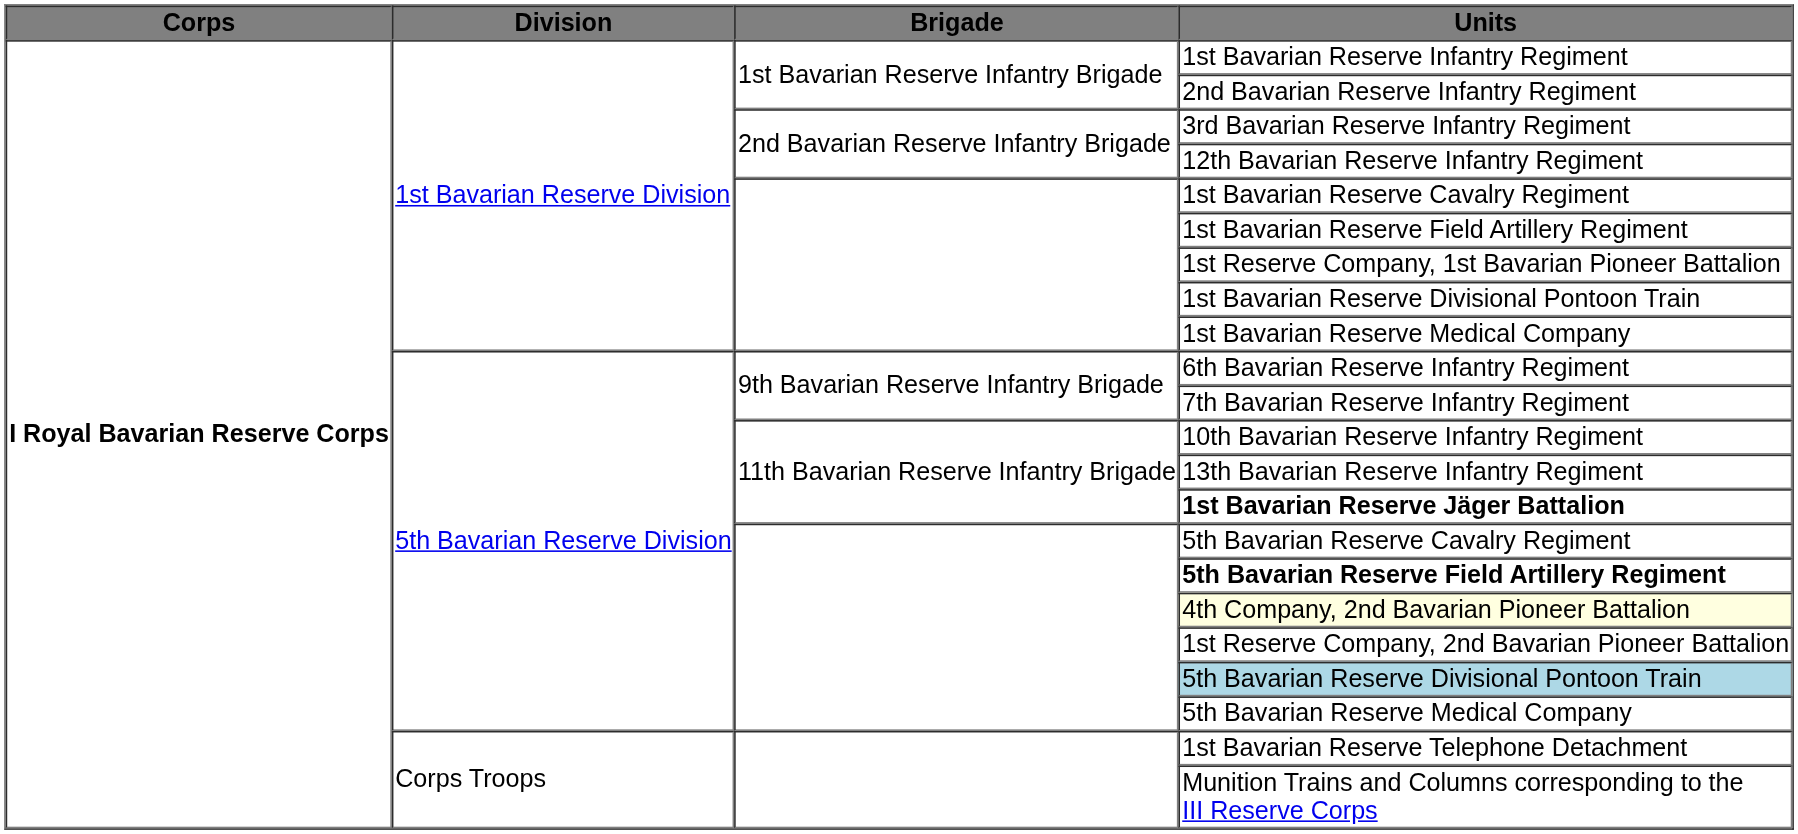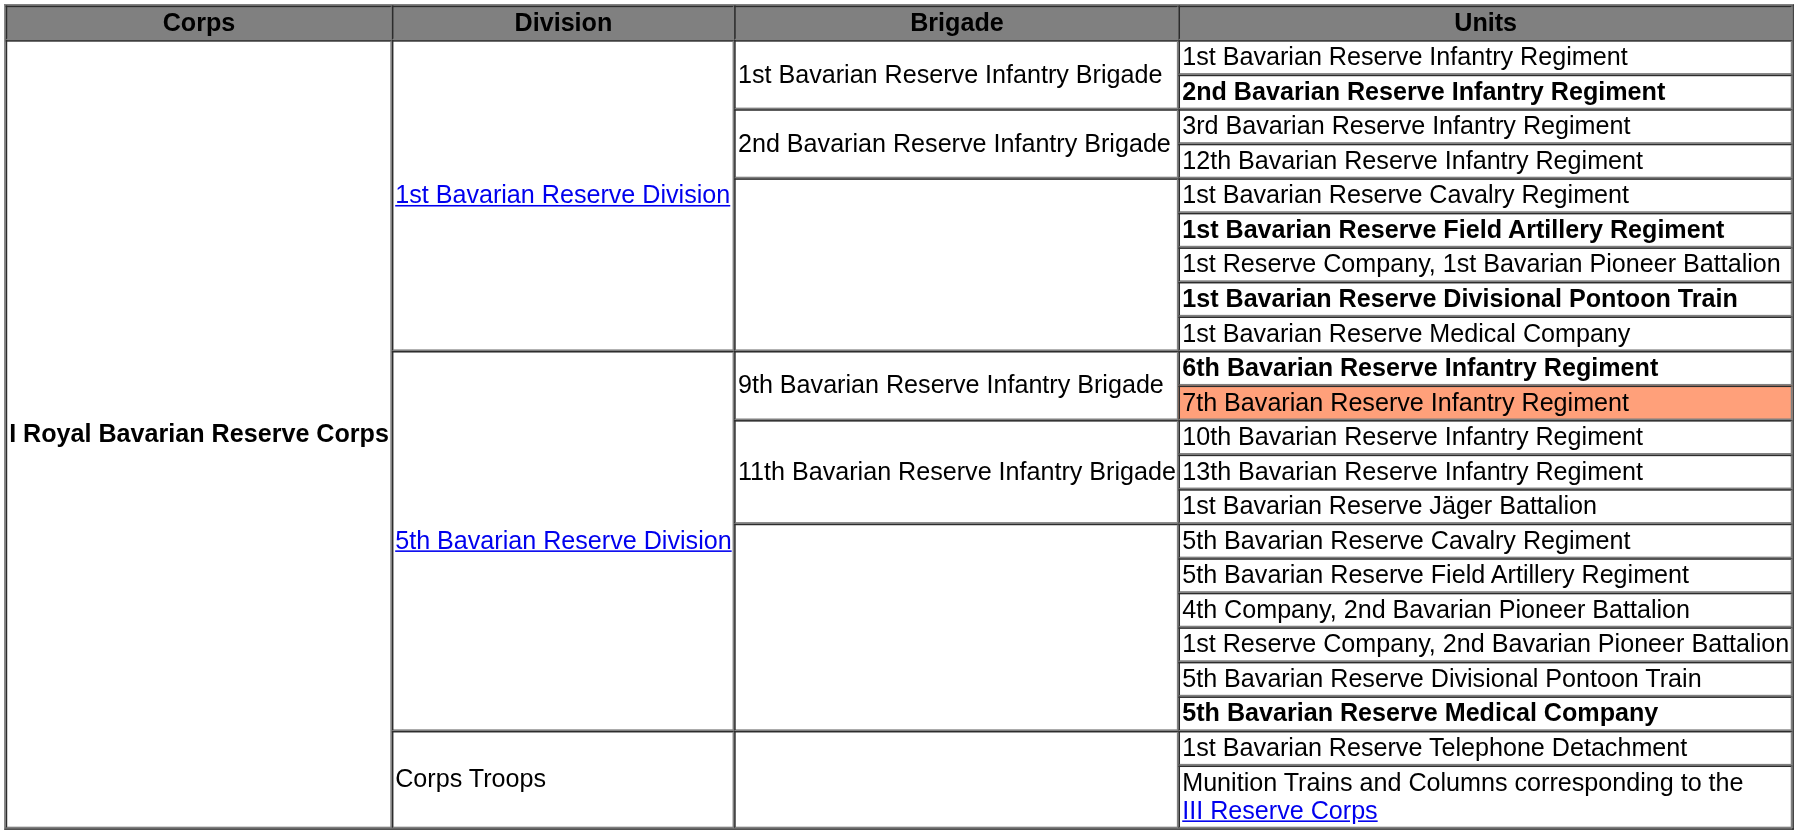2nd Bavarian Reserve Infantry Regiment | Units: normal -> bold
1st Bavarian Reserve Field Artillery Regiment | Units: normal -> bold
1st Bavarian Reserve Divisional Pontoon Train | Units: normal -> bold
6th Bavarian Reserve Infantry Regiment | Units: normal -> bold
7th Bavarian Reserve Infantry Regiment | Units: no background -> lightsalmon background
1st Bavarian Reserve Jäger Battalion | Units: bold -> normal
5th Bavarian Reserve Field Artillery Regiment | Units: bold -> normal
4th Company, 2nd Bavarian Pioneer Battalion | Units: lightyellow background -> no background
5th Bavarian Reserve Divisional Pontoon Train | Units: lightblue background -> no background
5th Bavarian Reserve Medical Company | Units: normal -> bold
